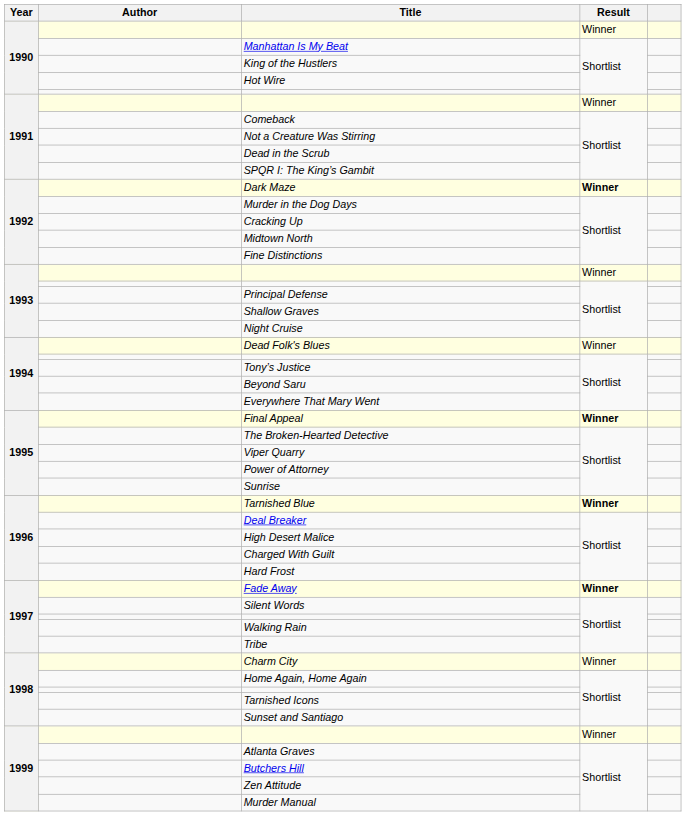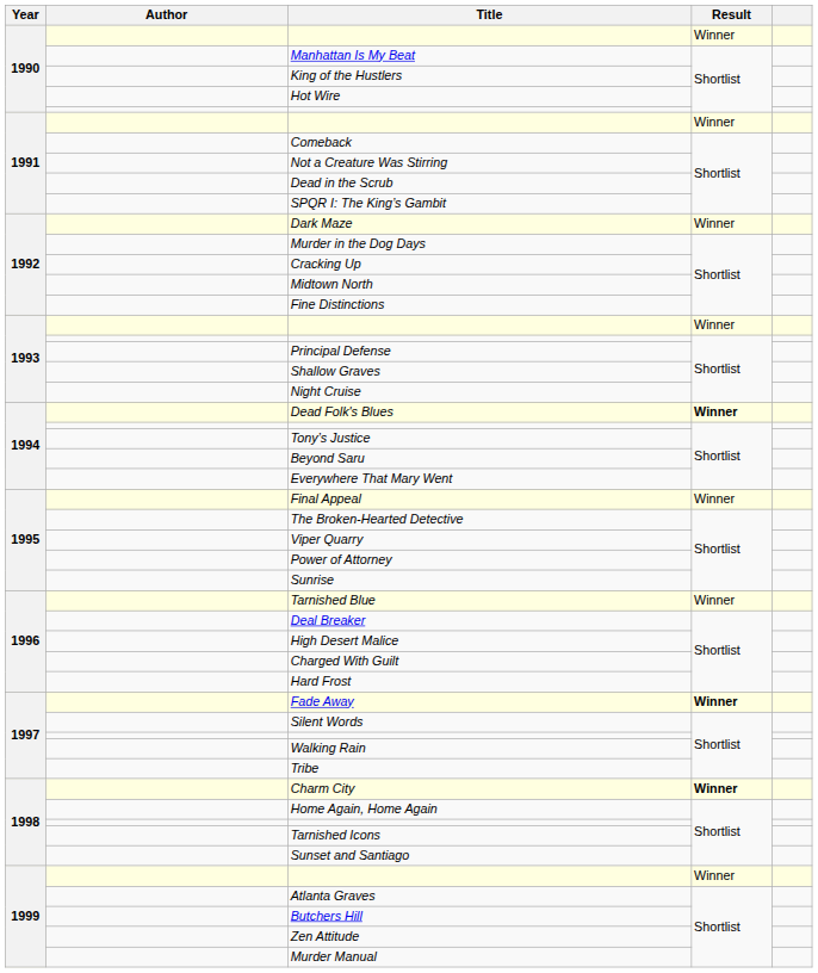Dark Maze | Result: bold -> normal
Dead Folk's Blues | Result: normal -> bold
Final Appeal | Result: bold -> normal
Tarnished Blue | Result: bold -> normal
Charm City | Result: normal -> bold
